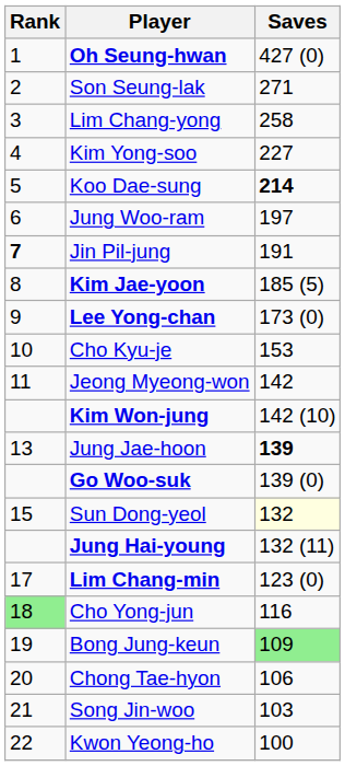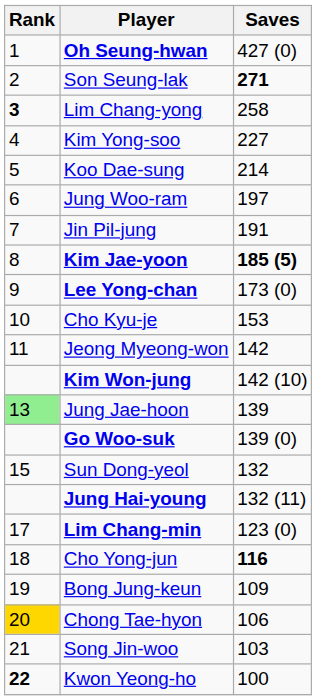Son Seung-lak | Saves: normal -> bold
Lim Chang-yong | Rank: normal -> bold
Koo Dae-sung | Saves: bold -> normal
Jin Pil-jung | Rank: bold -> normal
Kim Jae-yoon | Saves: normal -> bold
Jung Jae-hoon | Rank: no background -> lightgreen background
Jung Jae-hoon | Saves: bold -> normal
Sun Dong-yeol | Saves: lightyellow background -> no background
Cho Yong-jun | Rank: lightgreen background -> no background
Cho Yong-jun | Saves: normal -> bold
Bong Jung-keun | Saves: lightgreen background -> no background
Chong Tae-hyon | Rank: no background -> gold background
Kwon Yeong-ho | Rank: normal -> bold
